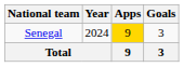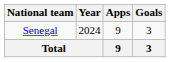Senegal | Apps: gold background -> no background
